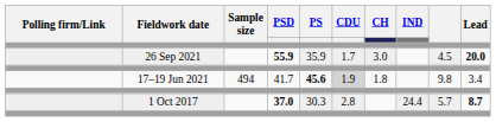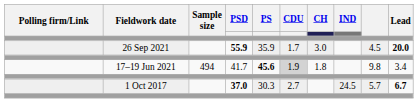1 Oct 2017 | CDU: 2.8 -> 2.7
1 Oct 2017 | IND: 24.4 -> 24.5
1 Oct 2017 | Lead: 8.7 -> 6.7
